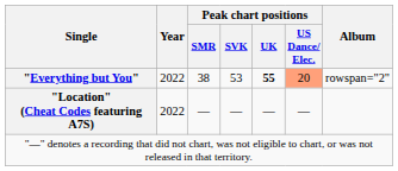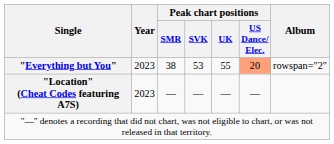"Everything but You" | Year: 2022 -> 2023
"Everything but You" | Peak chart positions / UK: bold -> normal
"Location" (Cheat Codes featuring A7S) | Year: 2022 -> 2023
